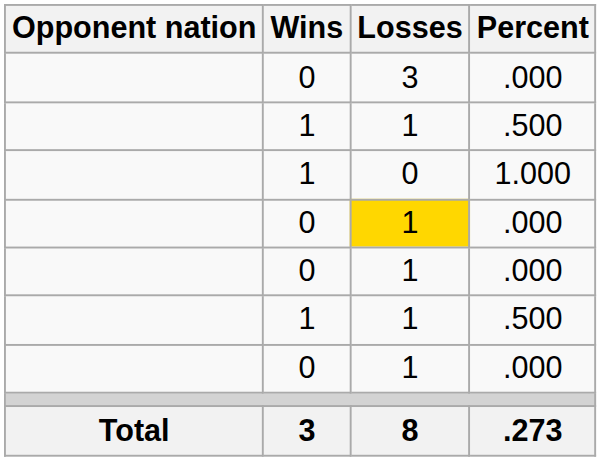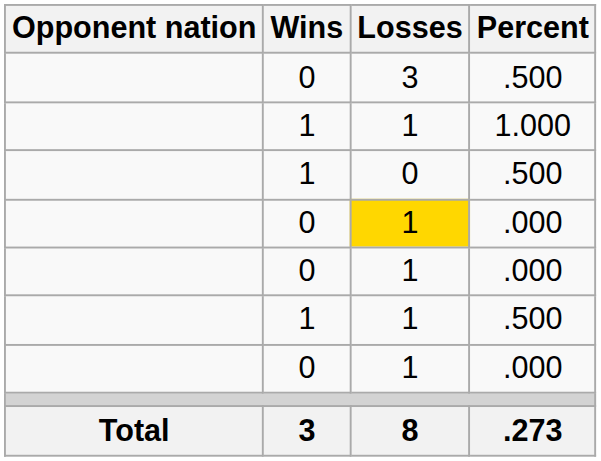row 2 | Percent: .000 -> .500
row 3 | Percent: .500 -> 1.000
row 4 | Percent: 1.000 -> .500
